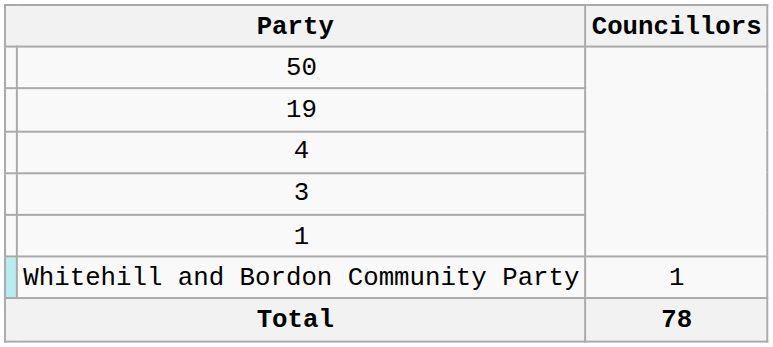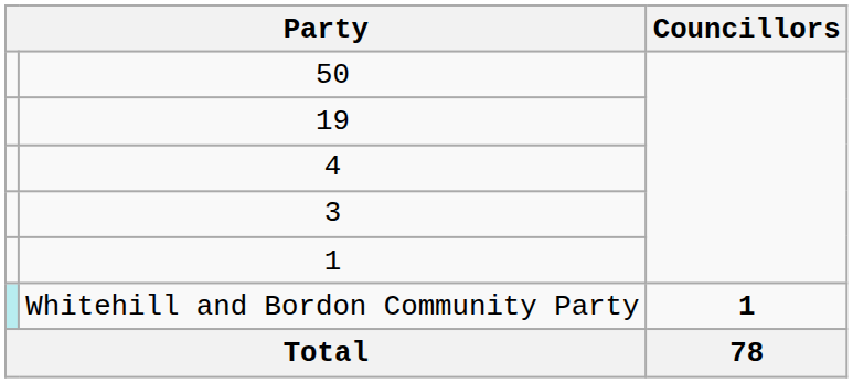Whitehill and Bordon Community Party | Councillors: normal -> bold
